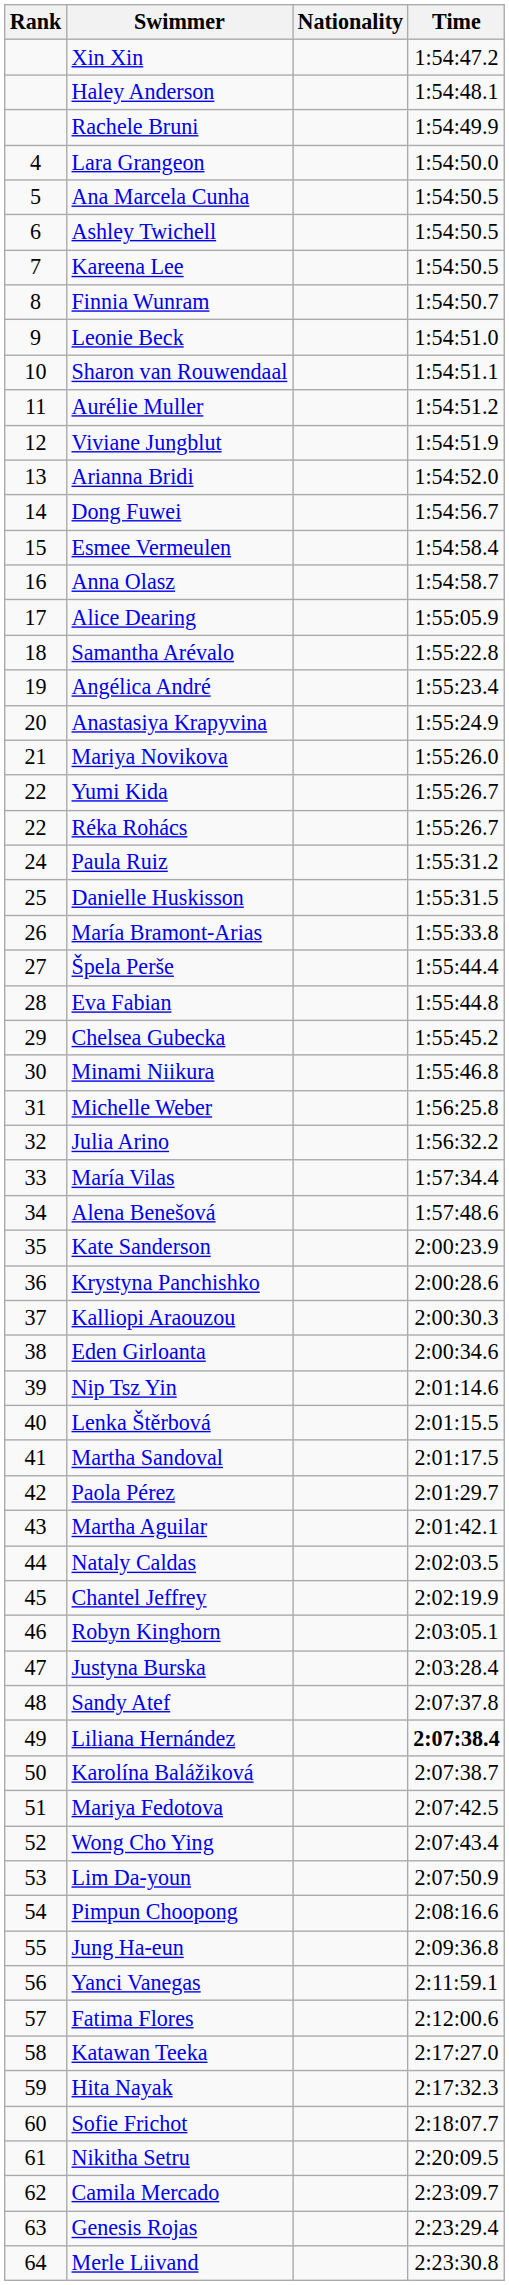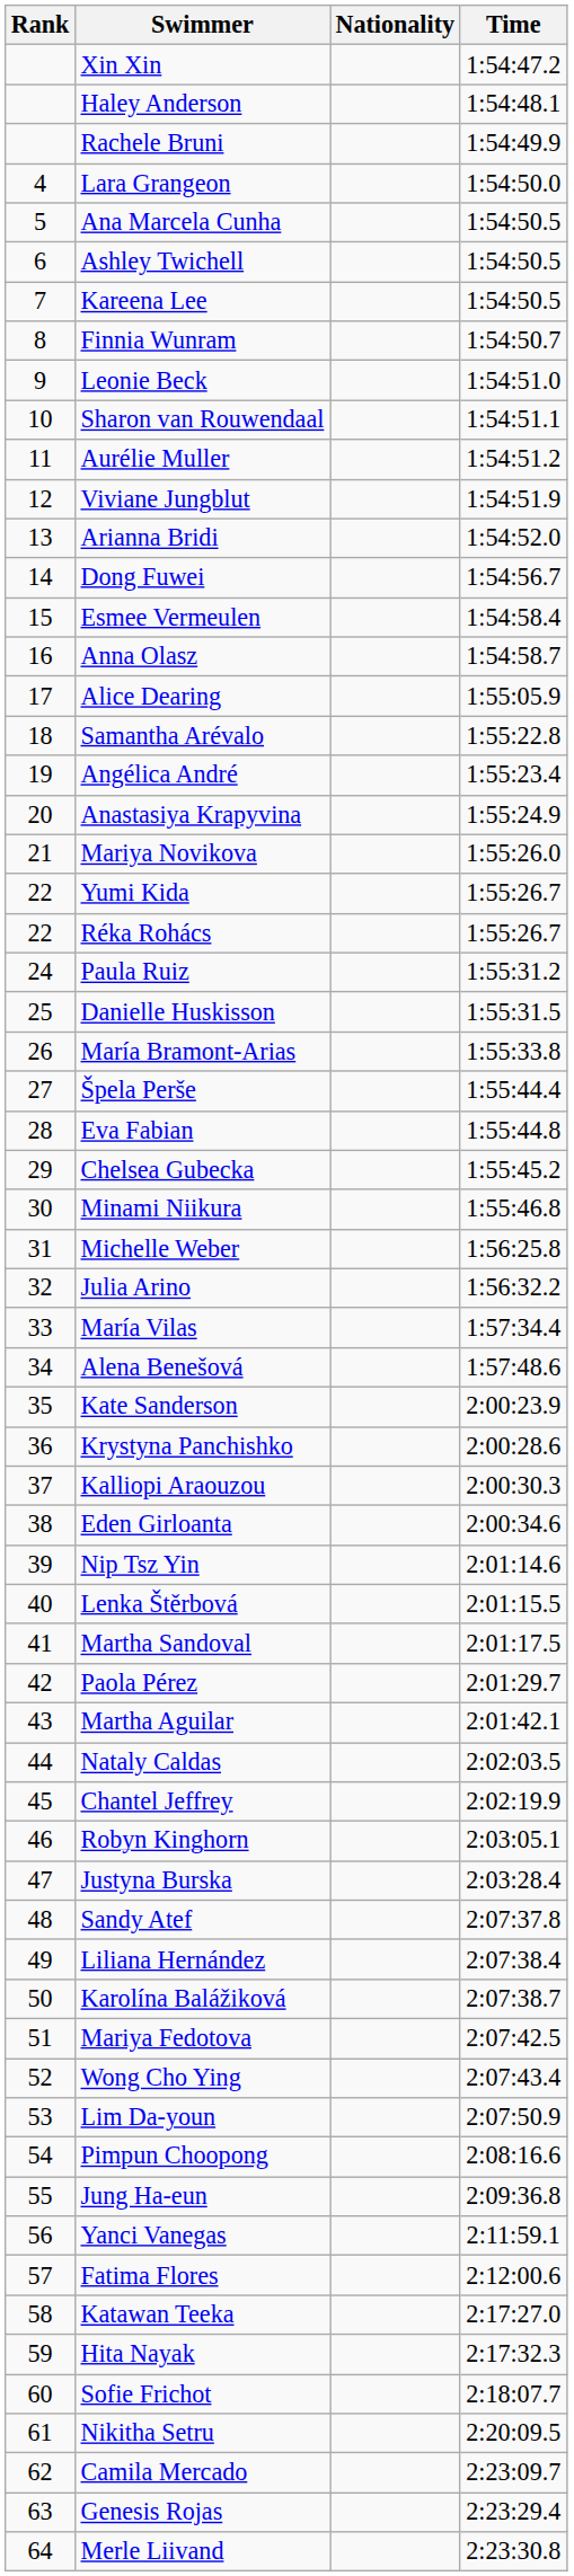Liliana Hernández | Time: bold -> normal
